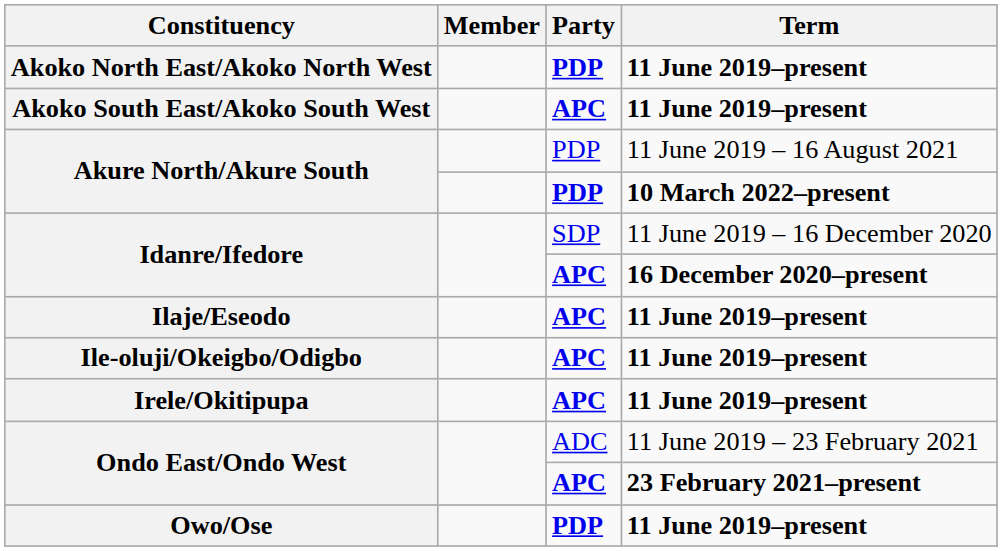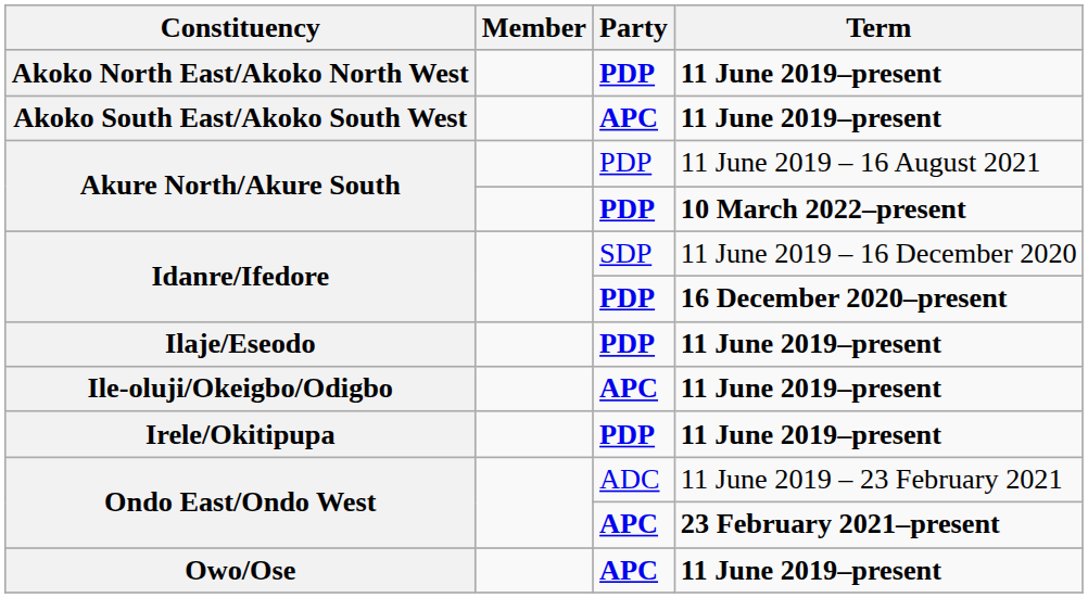Idanre/Ifedore / 16 December 2020–present | Party: APC -> PDP
Ilaje/Eseodo | Party: APC -> PDP
Irele/Okitipupa | Party: APC -> PDP
Owo/Ose | Party: PDP -> APC
